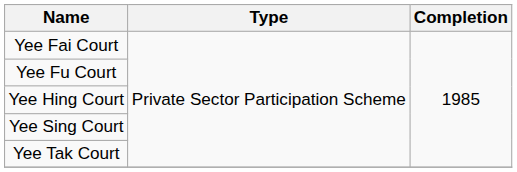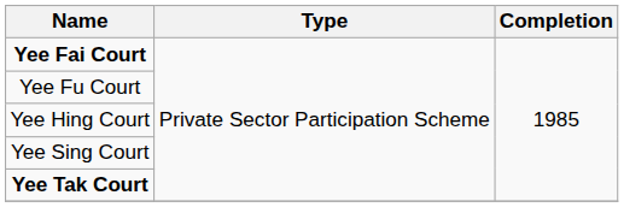Yee Fai Court | Name: normal -> bold
Yee Tak Court | Name: normal -> bold
